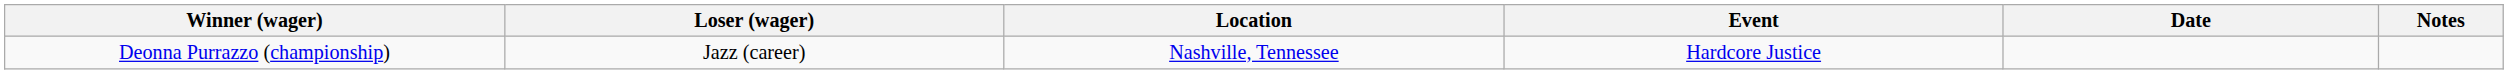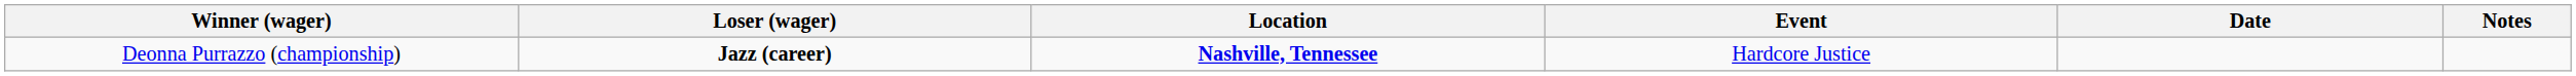row 2 | Loser (wager): normal -> bold
row 2 | Location: normal -> bold
